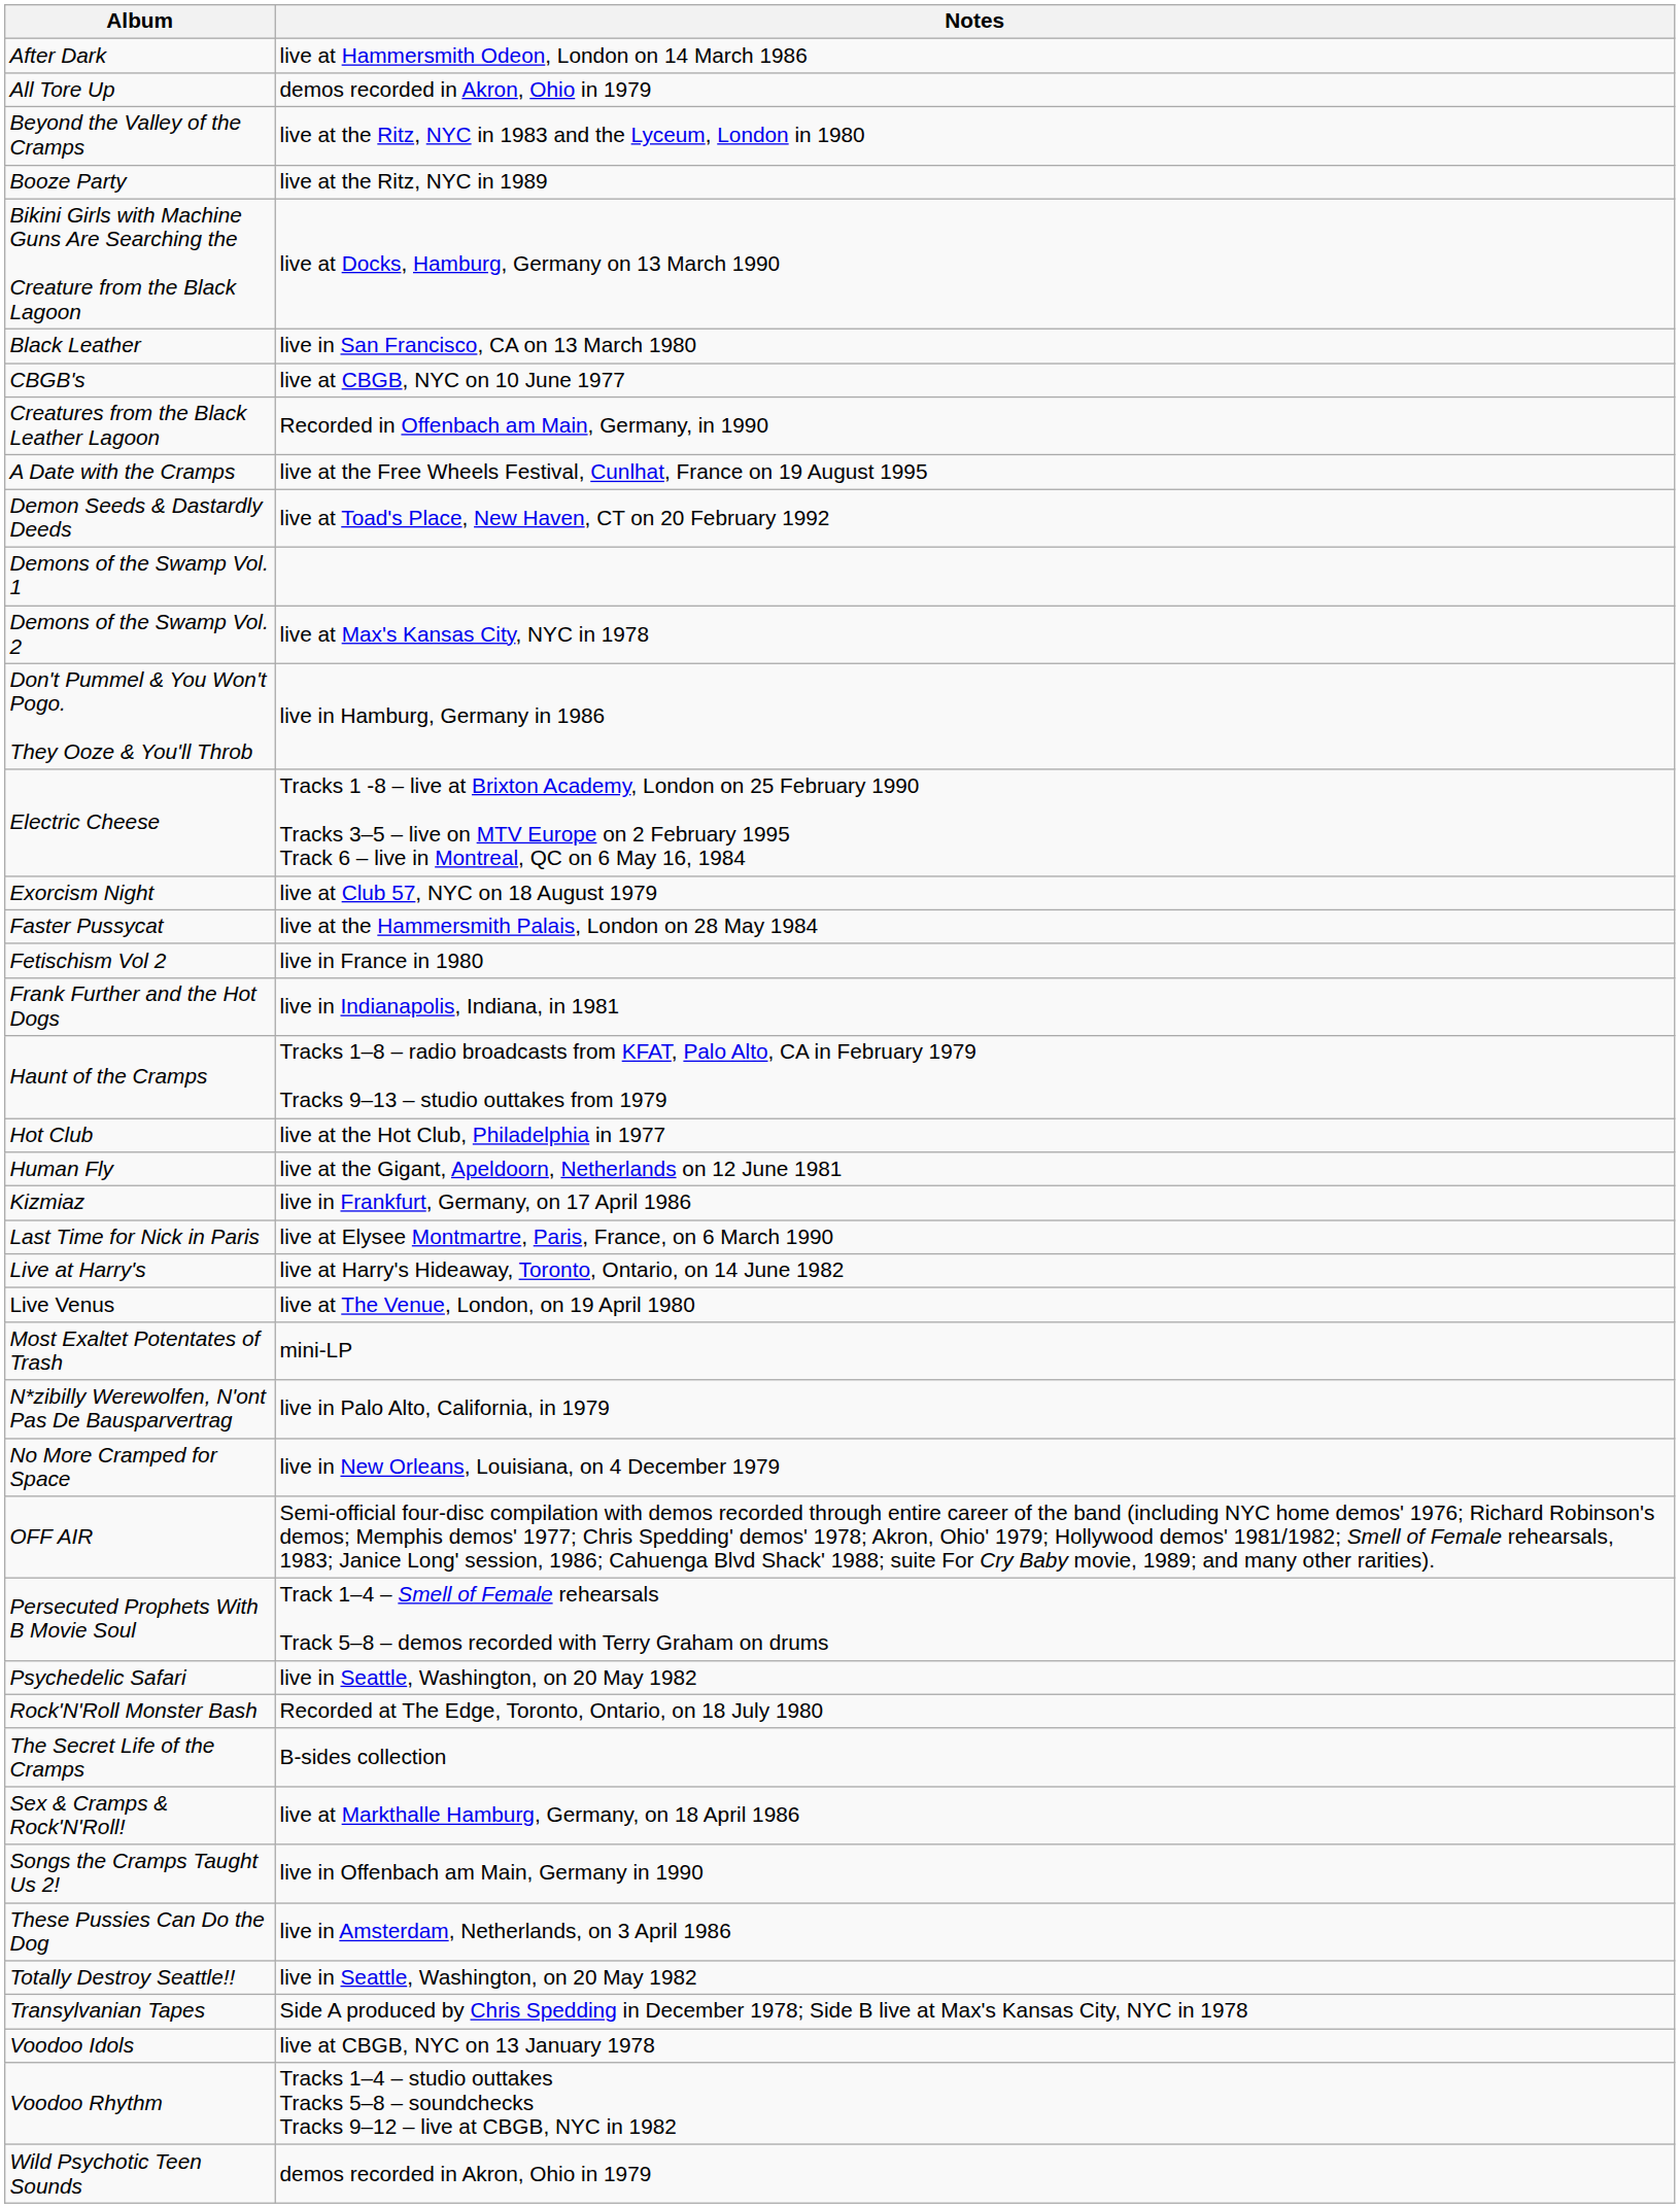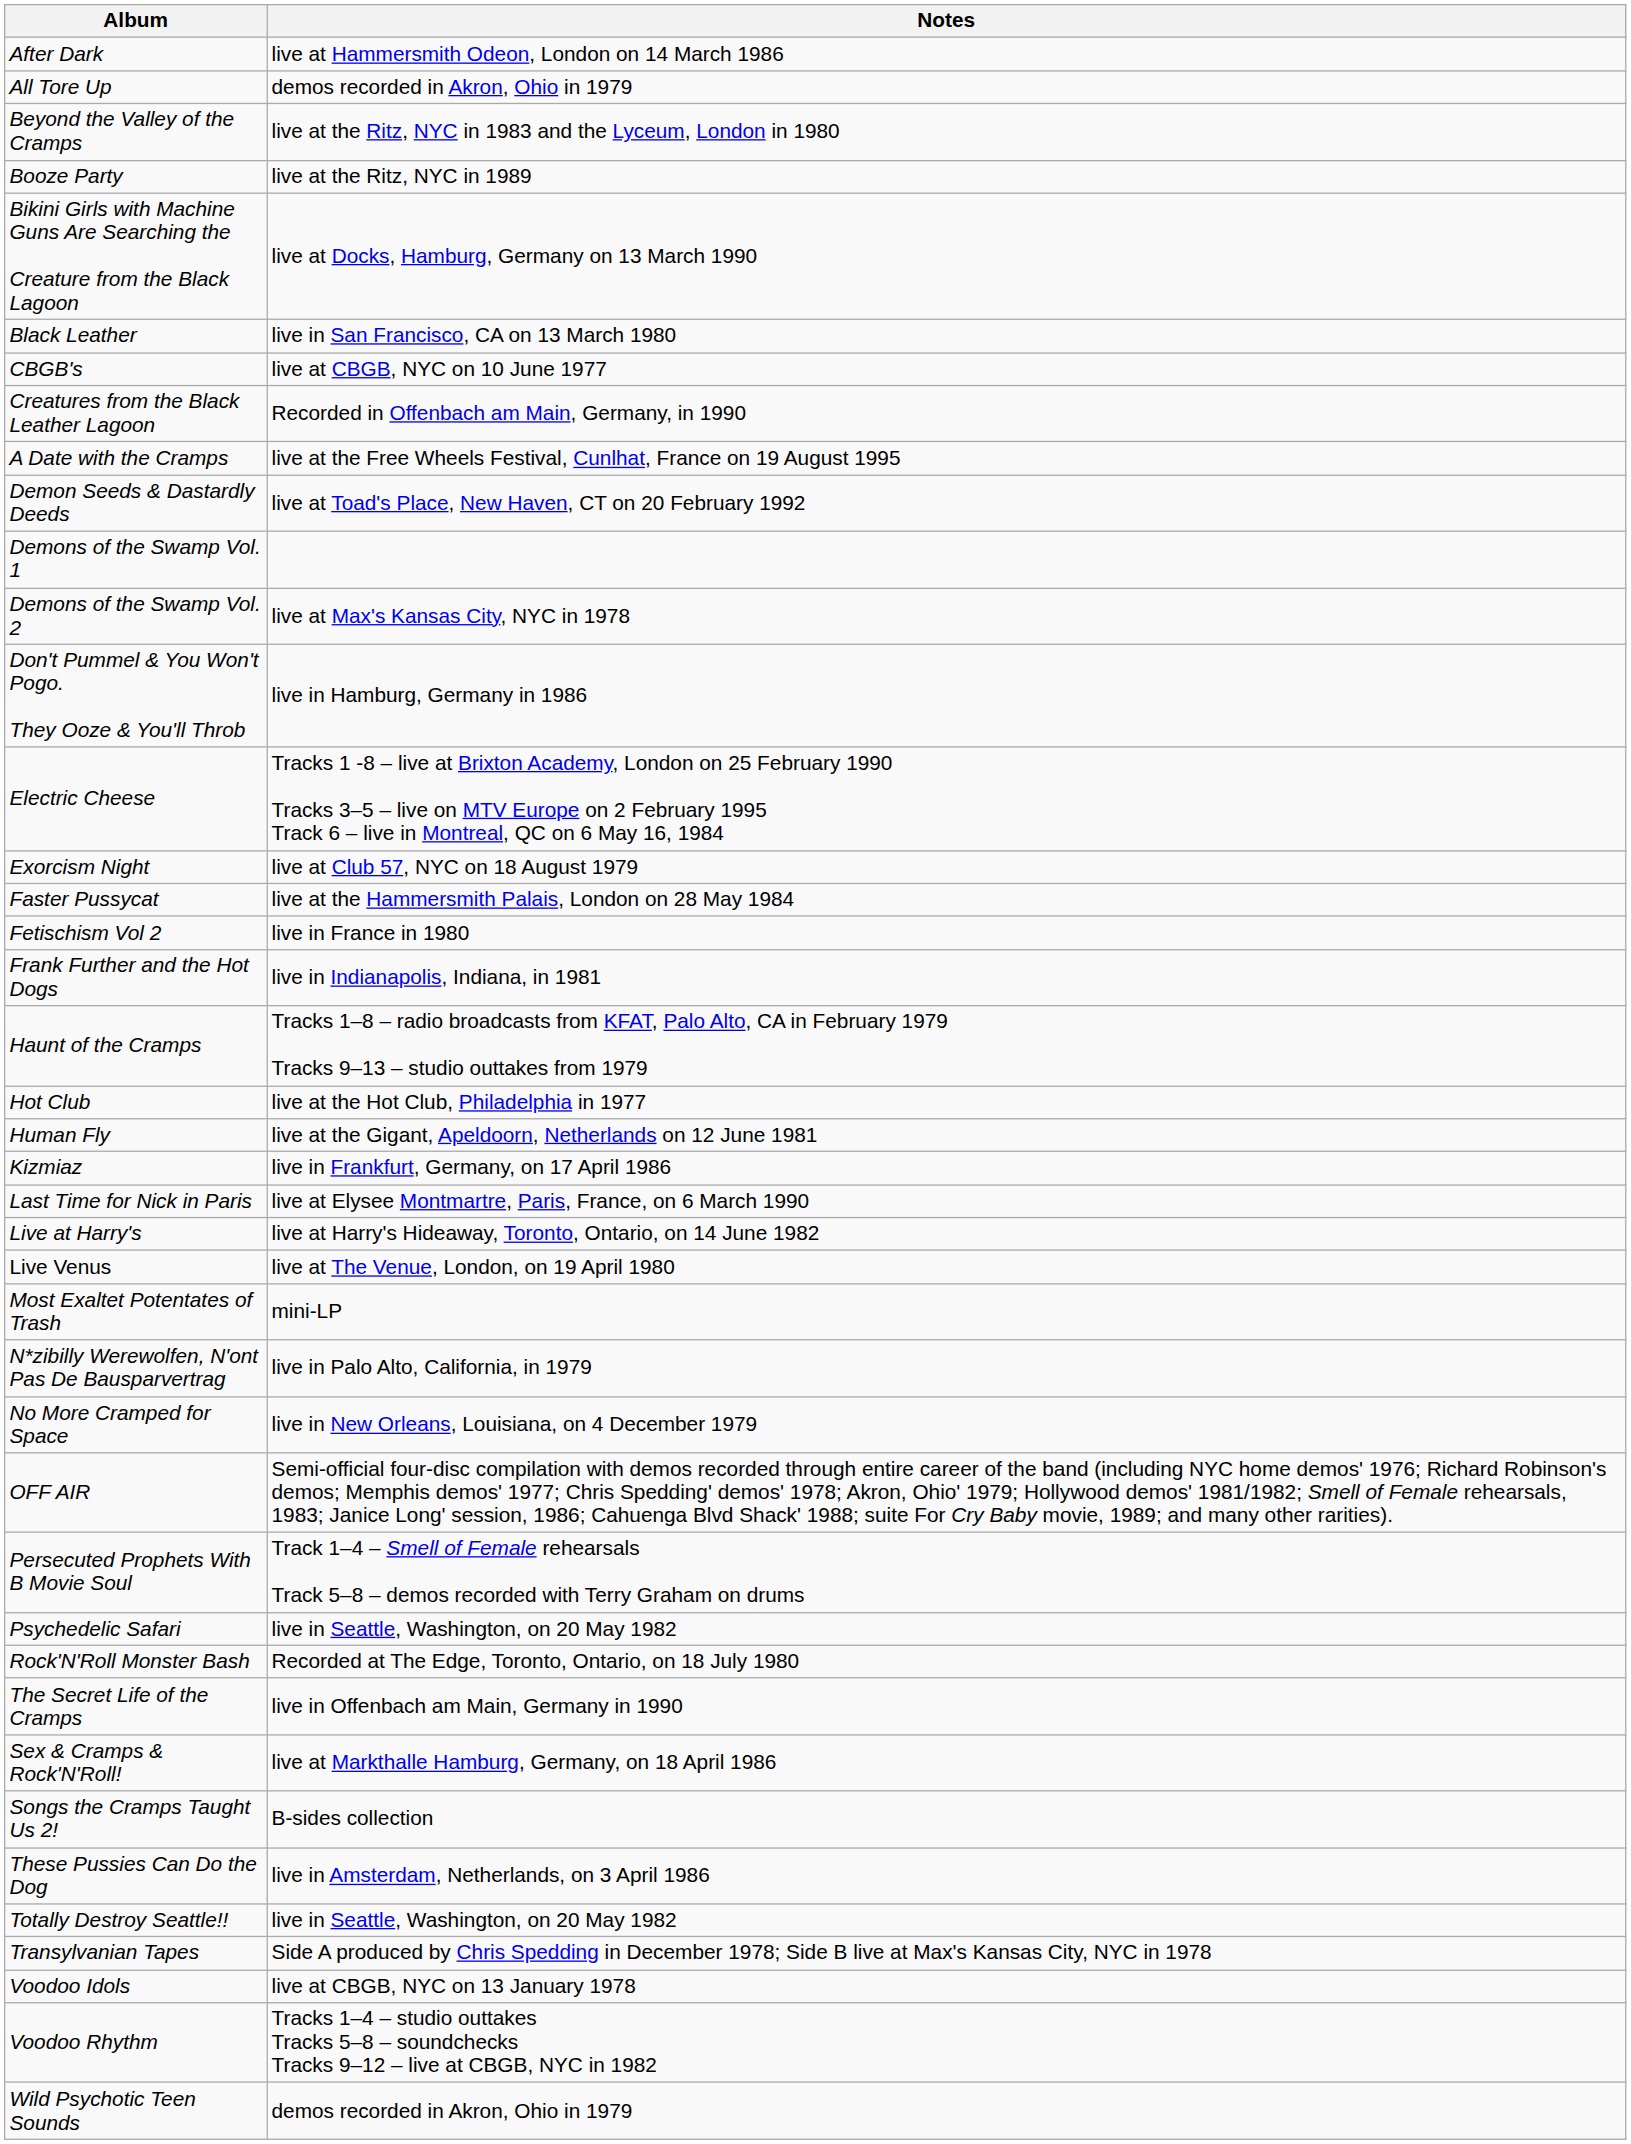The Secret Life of the Cramps | Notes: B-sides collection -> live in Offenbach am Main, Germany in 1990
Songs the Cramps Taught Us 2! | Notes: live in Offenbach am Main, Germany in 1990 -> B-sides collection
